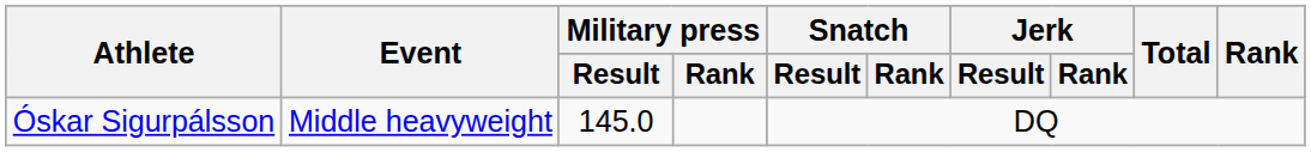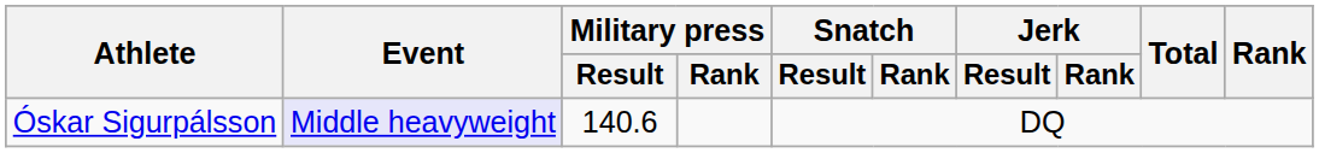Óskar Sigurpálsson | Event: no background -> lavender background
Óskar Sigurpálsson | Military press / Result: 145.0 -> 140.6
